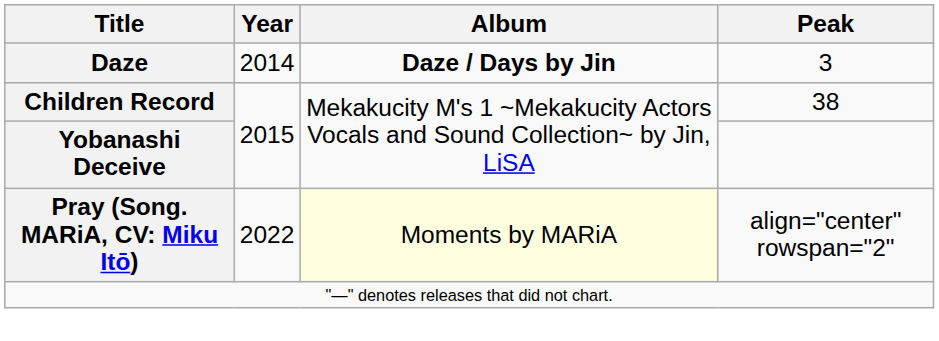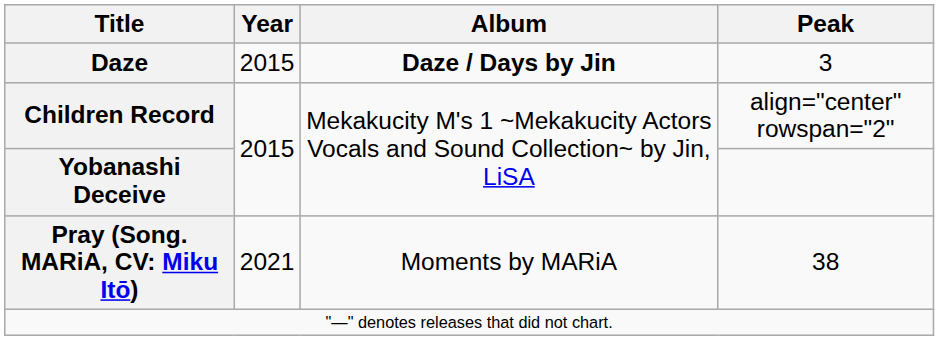Daze | Year: 2014 -> 2015
Children Record | Peak: 38 -> align="center" rowspan="2"
Pray (Song. MARiA, CV: Miku Itō) | Year: 2022 -> 2021
Pray (Song. MARiA, CV: Miku Itō) | Album: lightyellow background -> no background
Pray (Song. MARiA, CV: Miku Itō) | Peak: align="center" rowspan="2" -> 38
